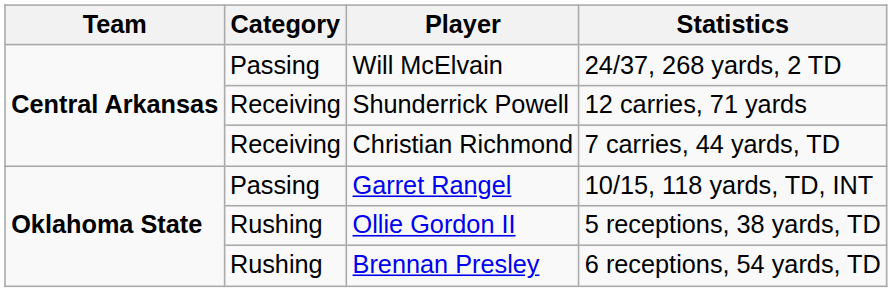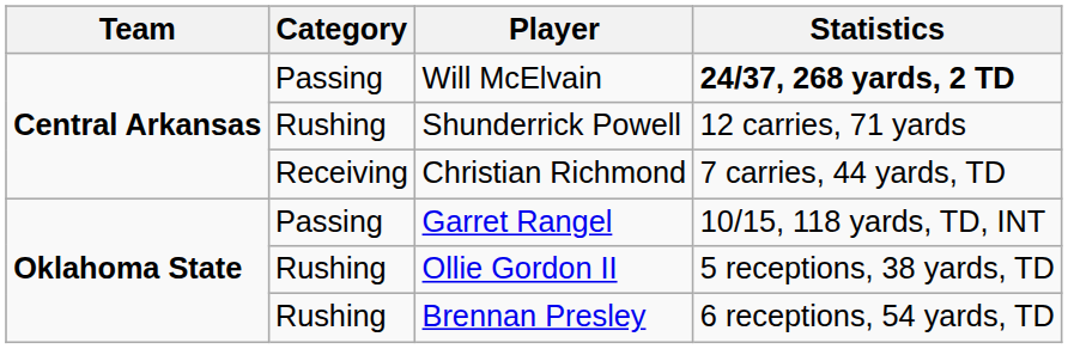Will McElvain | Statistics: normal -> bold
Shunderrick Powell | Category: Receiving -> Rushing
